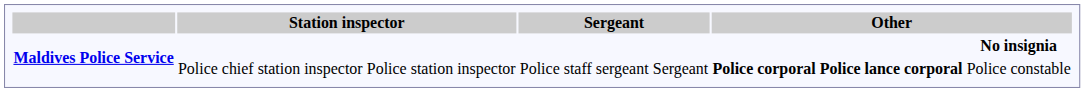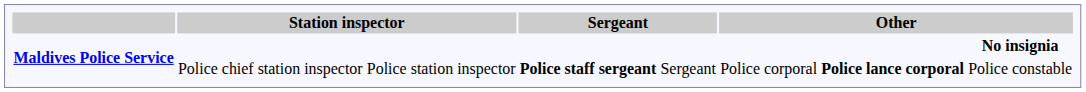Police chief station inspector | column 4: normal -> bold
Police chief station inspector | column 6: bold -> normal
